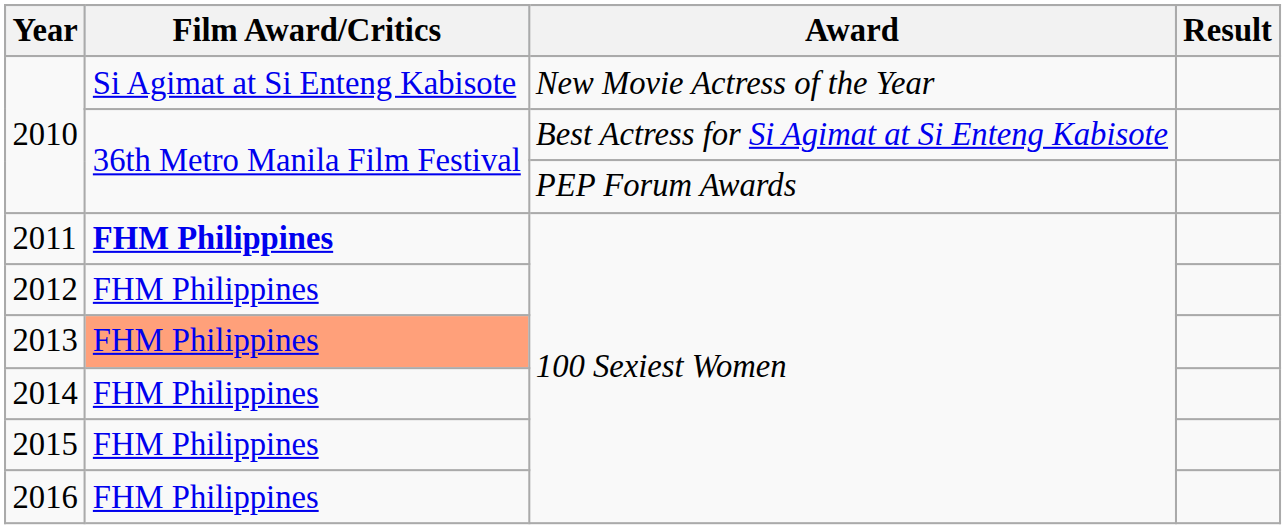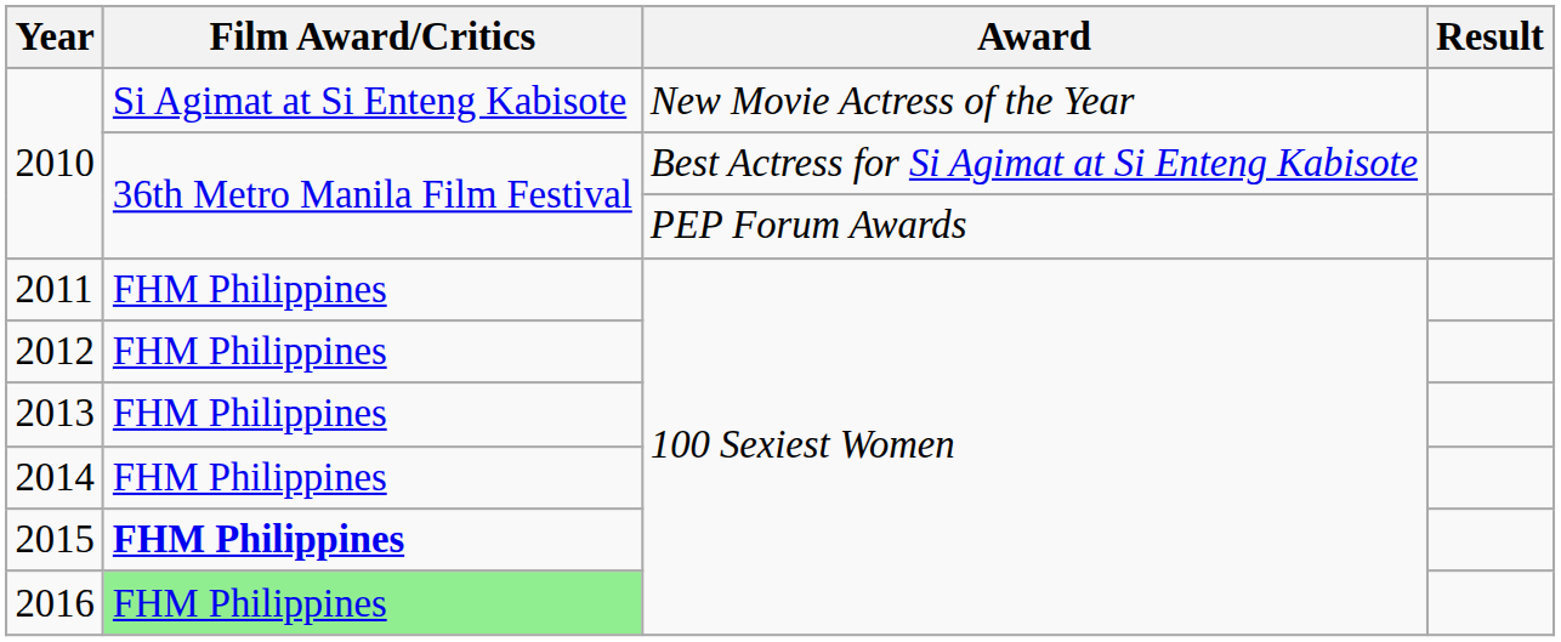2011 | Film Award/Critics: bold -> normal
2013 | Film Award/Critics: lightsalmon background -> no background
2015 | Film Award/Critics: normal -> bold
2016 | Film Award/Critics: no background -> lightgreen background
